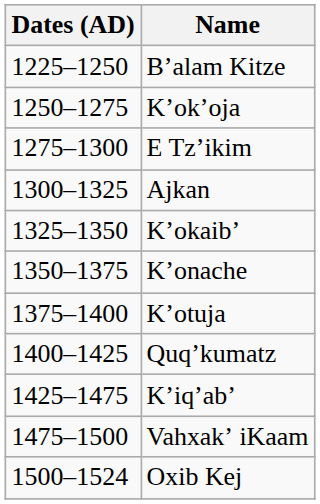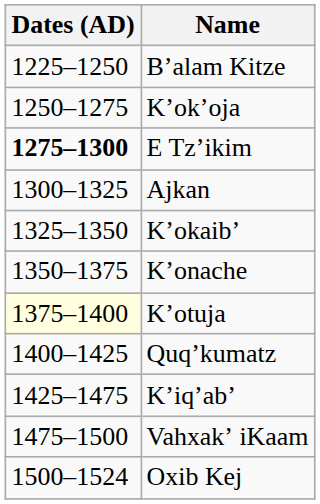E Tzʼikim | Dates (AD): normal -> bold
Kʼotuja | Dates (AD): no background -> lightyellow background
